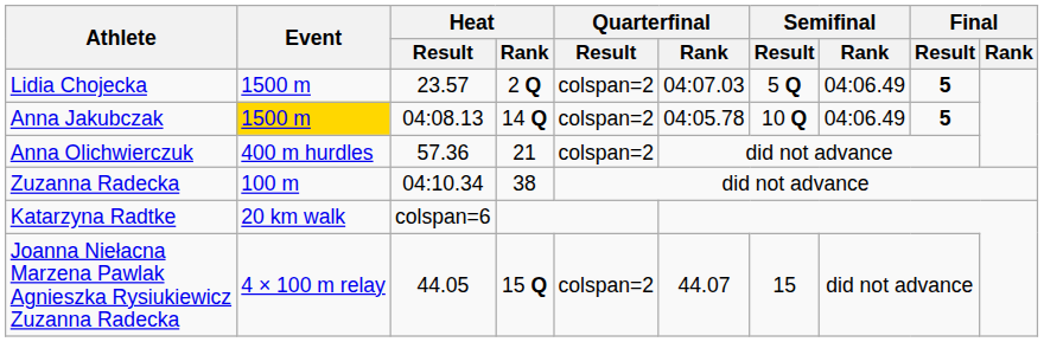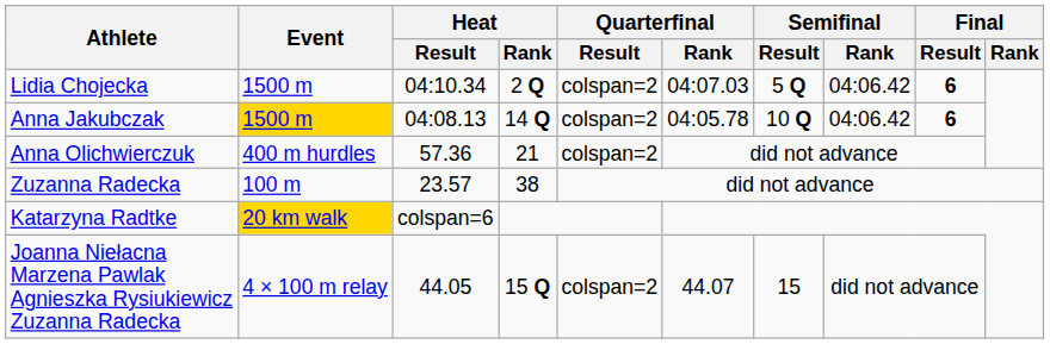Lidia Chojecka | Heat / Result: 23.57 -> 04:10.34
Lidia Chojecka | Semifinal / Rank: 04:06.49 -> 04:06.42
Lidia Chojecka | Final / Result: 5 -> 6
Anna Jakubczak | Semifinal / Rank: 04:06.49 -> 04:06.42
Anna Jakubczak | Final / Result: 5 -> 6
Zuzanna Radecka | Heat / Result: 04:10.34 -> 23.57
Katarzyna Radtke | Event: no background -> gold background
